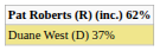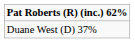row 2 | column 1: khaki background -> no background
